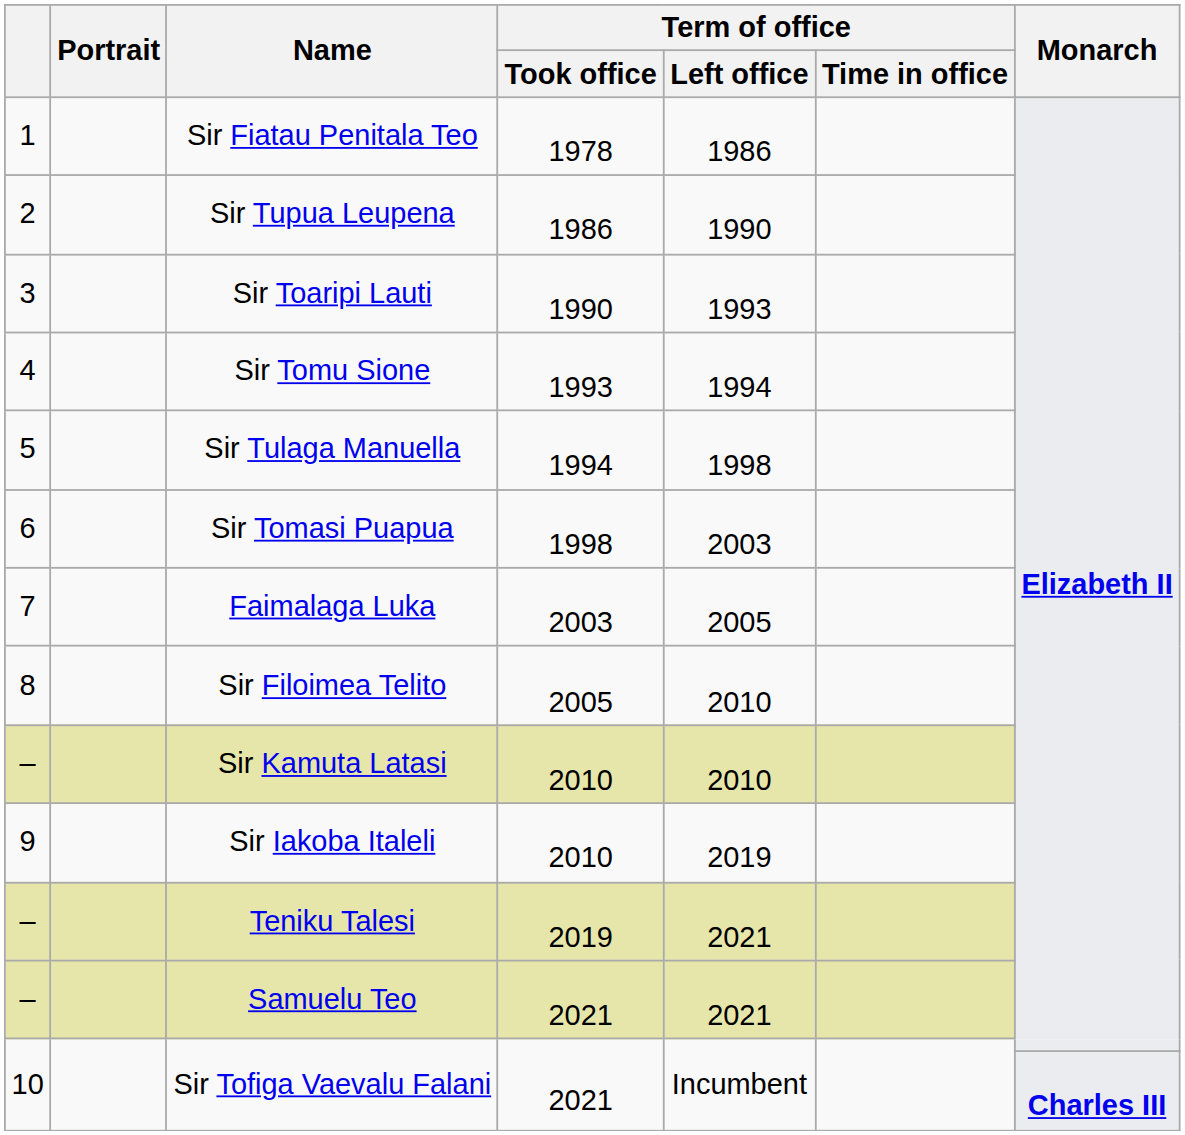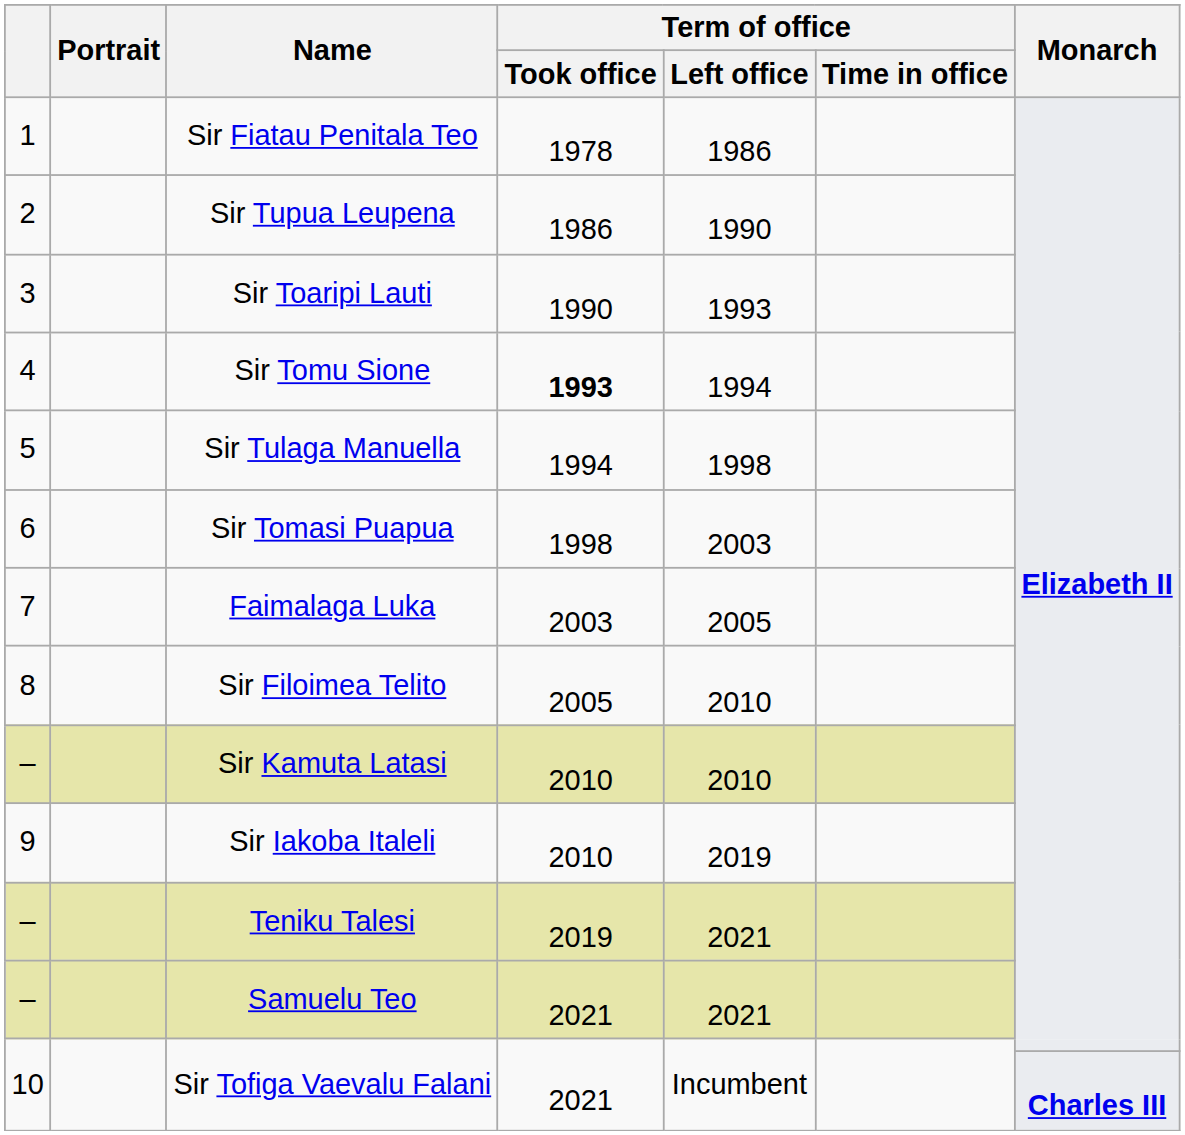Sir Tomu Sione | Term of office / Took office: normal -> bold
